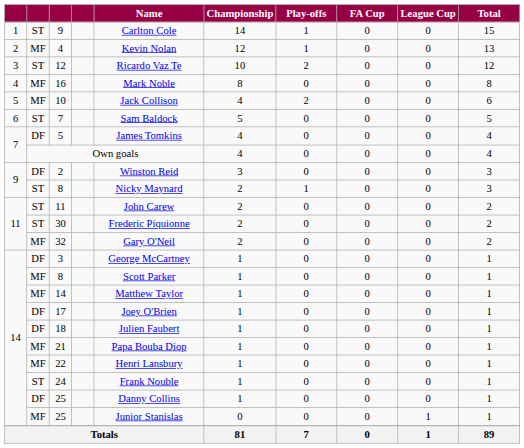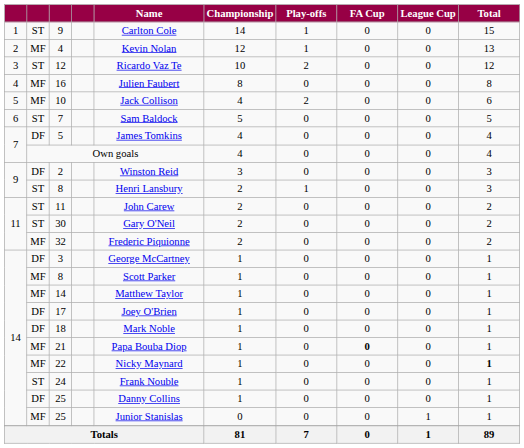16 | Name: Mark Noble -> Julien Faubert
ST / 8 | Name: Nicky Maynard -> Henri Lansbury
30 | Name: Frederic Piquionne -> Gary O'Neil
32 | Name: Gary O'Neil -> Frederic Piquionne
18 | Name: Julien Faubert -> Mark Noble
21 | FA Cup: normal -> bold
22 | Name: Henri Lansbury -> Nicky Maynard
22 | Total: normal -> bold
